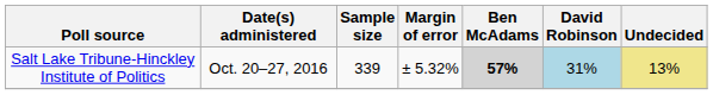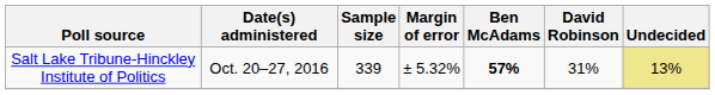Salt Lake Tribune-Hinckley Institute of Politics | Ben McAdams: lightgrey background -> no background
Salt Lake Tribune-Hinckley Institute of Politics | David Robinson: lightblue background -> no background
